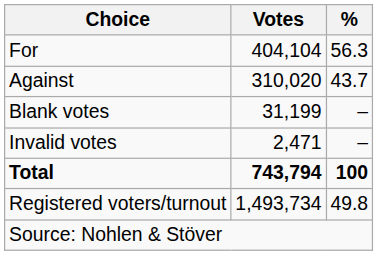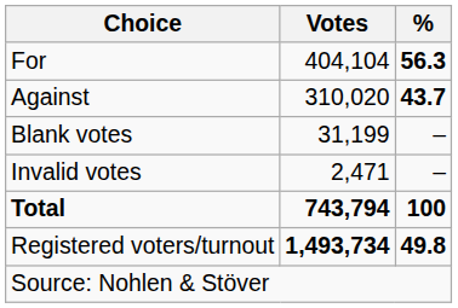For | %: normal -> bold
Against | %: normal -> bold
Registered voters/turnout | Votes: normal -> bold
Registered voters/turnout | %: normal -> bold
